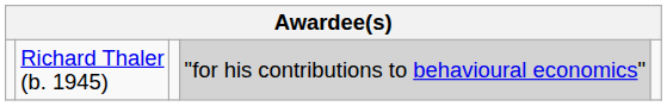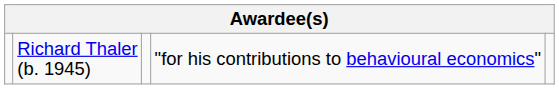Richard Thaler (b. 1945) | column 4: lightgrey background -> no background
